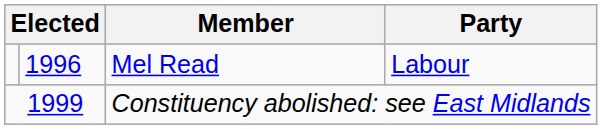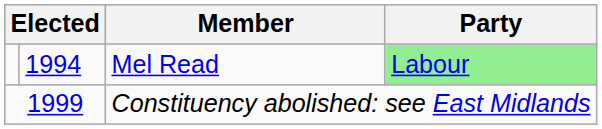Mel Read | column 2: 1996 -> 1994
Mel Read | Party: no background -> lightgreen background
